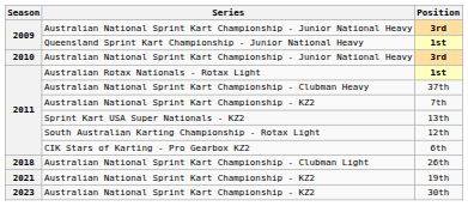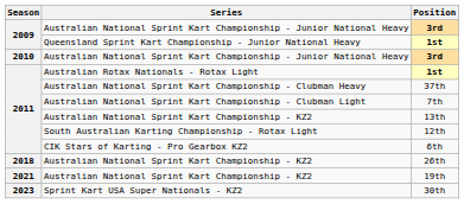7th | Series: Australian National Sprint Kart Championship - KZ2 -> Australian National Sprint Kart Championship - Clubman Light
13th | Series: Sprint Kart USA Super Nationals - KZ2 -> Australian National Sprint Kart Championship - KZ2
26th | Series: Australian National Sprint Kart Championship - Clubman Light -> Australian National Sprint Kart Championship - KZ2
30th | Series: Australian National Sprint Kart Championship - KZ2 -> Sprint Kart USA Super Nationals - KZ2
